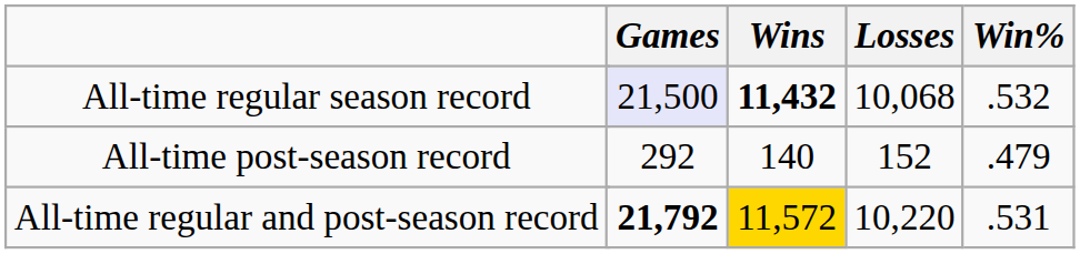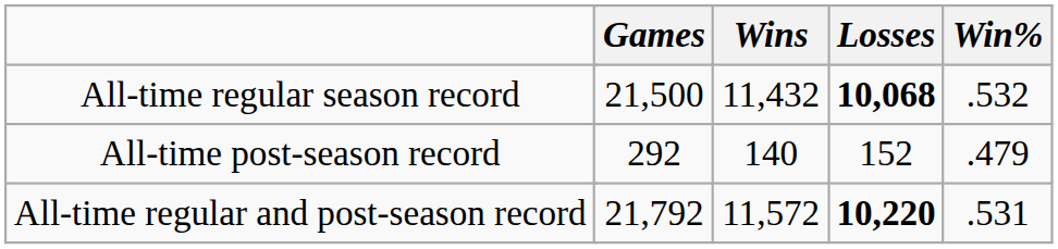row 2 | Games: lavender background -> no background
row 2 | Wins: bold -> normal
row 2 | Losses: normal -> bold
row 4 | Games: bold -> normal
row 4 | Wins: gold background -> no background
row 4 | Losses: normal -> bold
